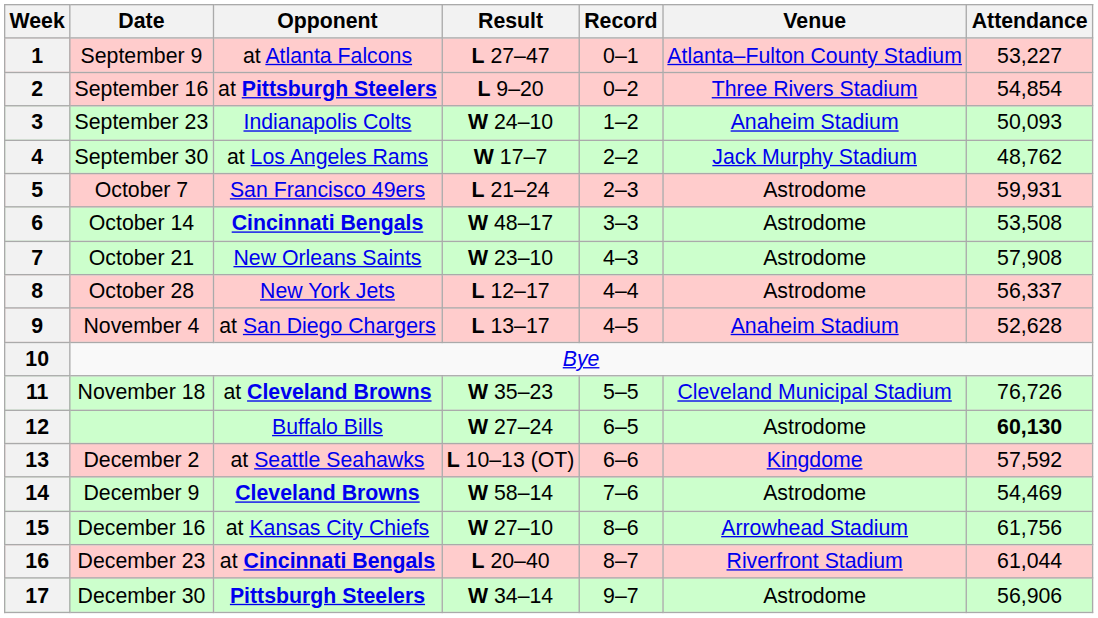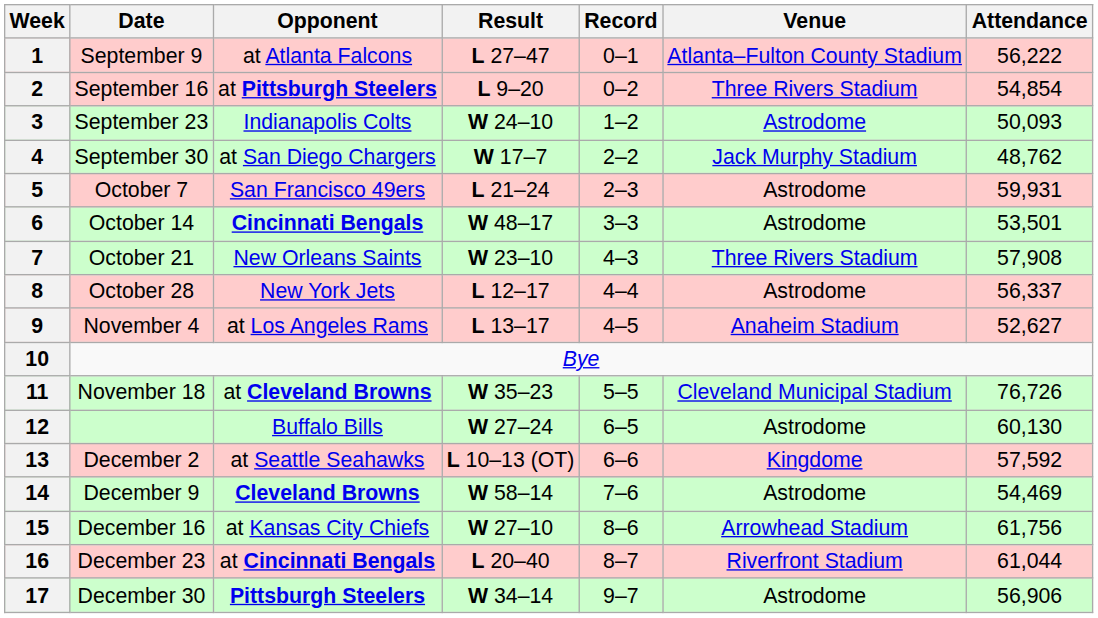1 | Attendance: 53,227 -> 56,222
3 | Venue: Anaheim Stadium -> Astrodome
4 | Opponent: at Los Angeles Rams -> at San Diego Chargers
6 | Attendance: 53,508 -> 53,501
7 | Venue: Astrodome -> Three Rivers Stadium
9 | Opponent: at San Diego Chargers -> at Los Angeles Rams
9 | Attendance: 52,628 -> 52,627
12 | Attendance: bold -> normal
